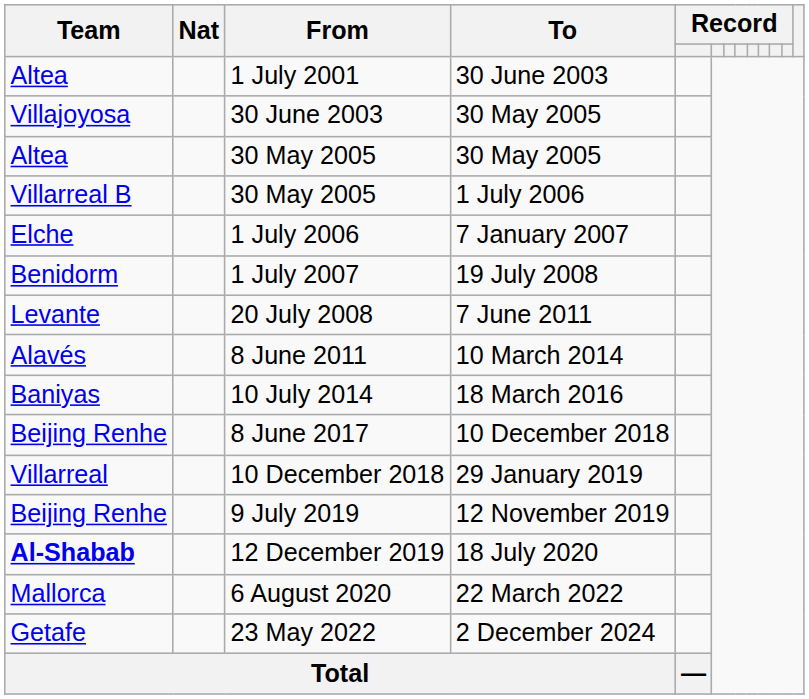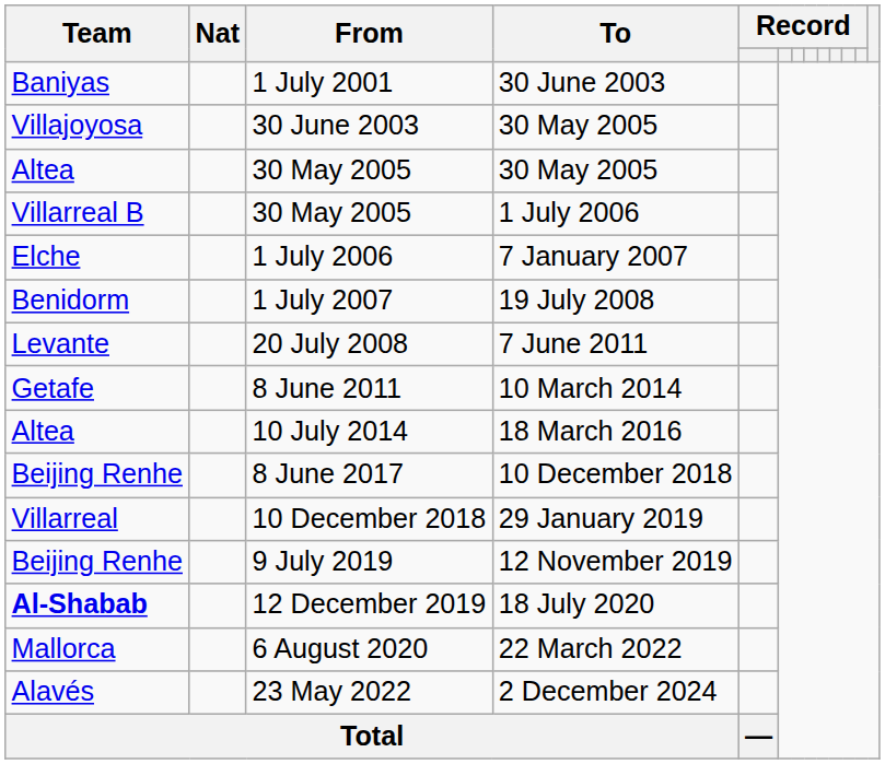1 July 2001 | Team: Altea -> Baniyas
8 June 2011 | Team: Alavés -> Getafe
10 July 2014 | Team: Baniyas -> Altea
23 May 2022 | Team: Getafe -> Alavés
